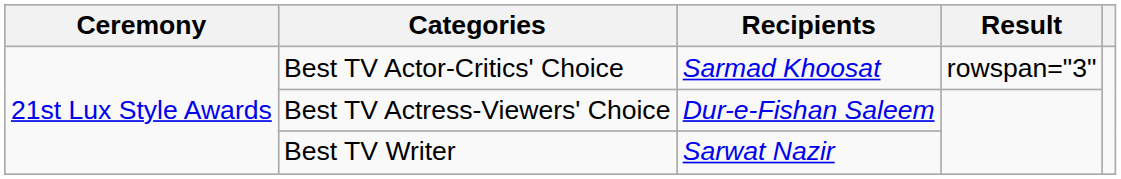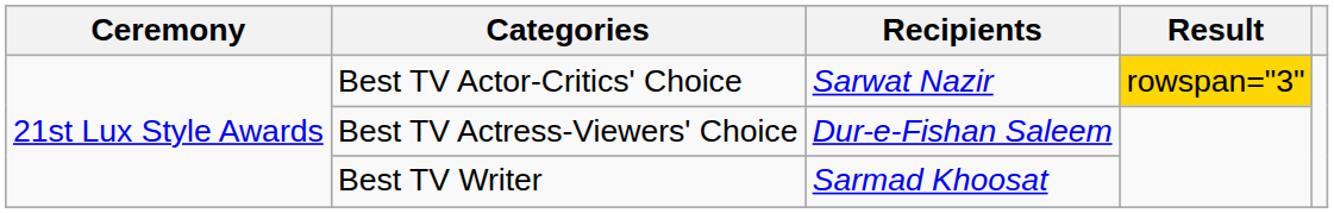Best TV Actor-Critics' Choice | Recipients: Sarmad Khoosat -> Sarwat Nazir
Best TV Actor-Critics' Choice | Result: no background -> gold background
Best TV Writer | Recipients: Sarwat Nazir -> Sarmad Khoosat
